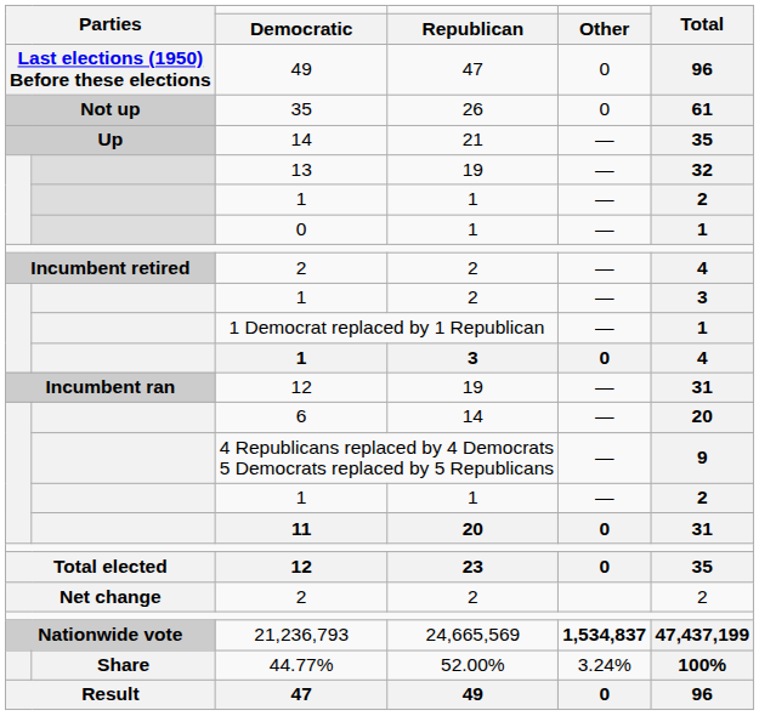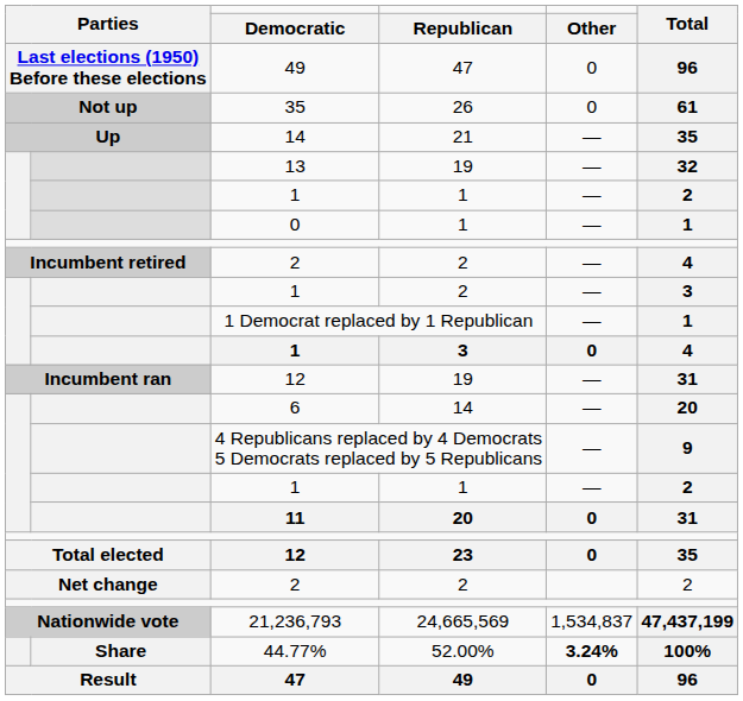21,236,793 | Other: bold -> normal
44.77% | Other: normal -> bold
